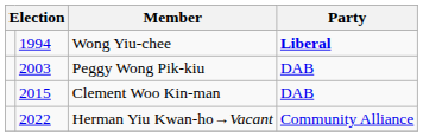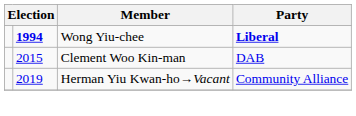Wong Yiu-chee | column 2: normal -> bold
- row: 2003 | Peggy Wong Pik-kiu | DAB
Herman Yiu Kwan-ho→Vacant | column 2: 2022 -> 2019
